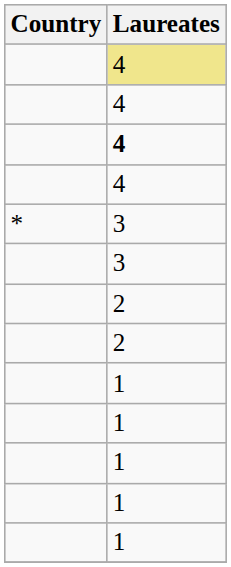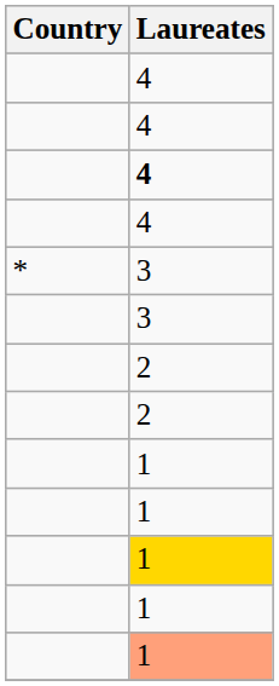row 2 | Laureates: khaki background -> no background
row 12 | Laureates: no background -> gold background
row 14 | Laureates: no background -> lightsalmon background
